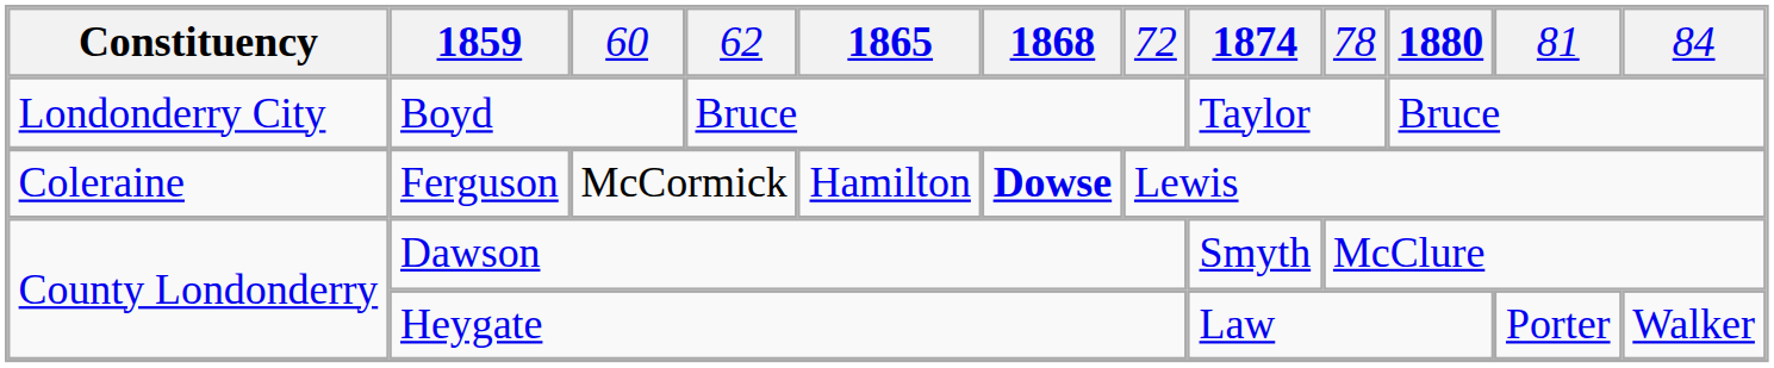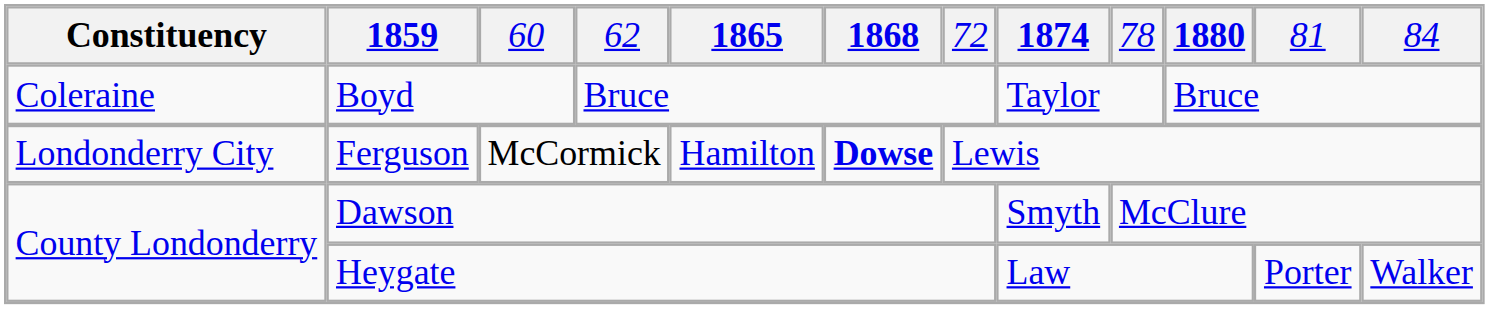Boyd | Constituency: Londonderry City -> Coleraine
Ferguson | Constituency: Coleraine -> Londonderry City
